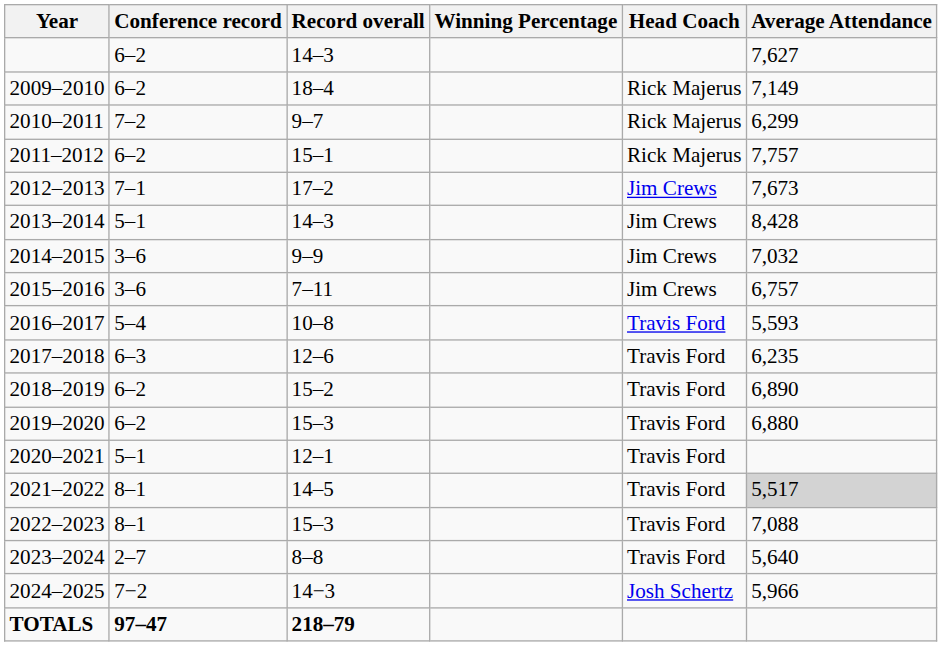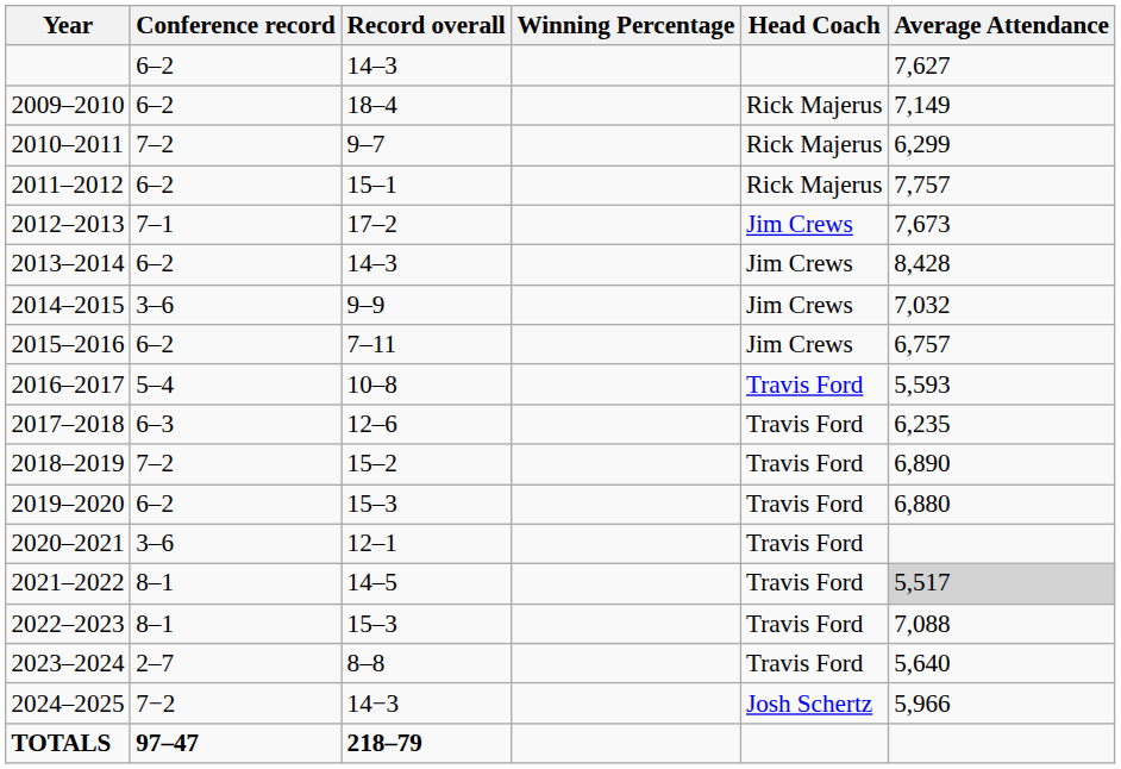2013–2014 | Conference record: 5–1 -> 6–2
2015–2016 | Conference record: 3–6 -> 6–2
2018–2019 | Conference record: 6–2 -> 7–2
2020–2021 | Conference record: 5–1 -> 3–6
